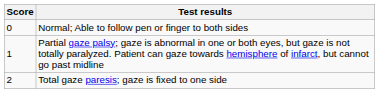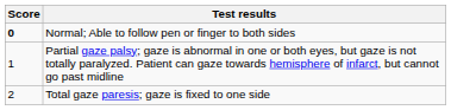Normal; Able to follow pen or finger to both sides | Score: normal -> bold
